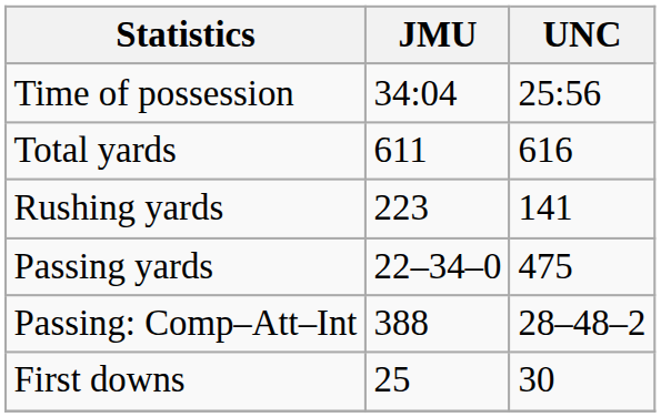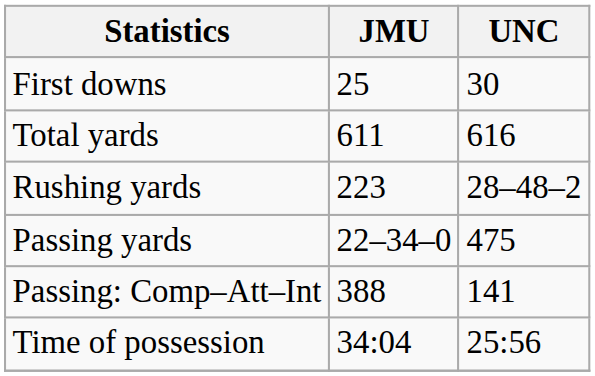rows swapped: First downs <-> Time of possession
Rushing yards | UNC: 141 -> 28–48–2
Passing: Comp–Att–Int | UNC: 28–48–2 -> 141
